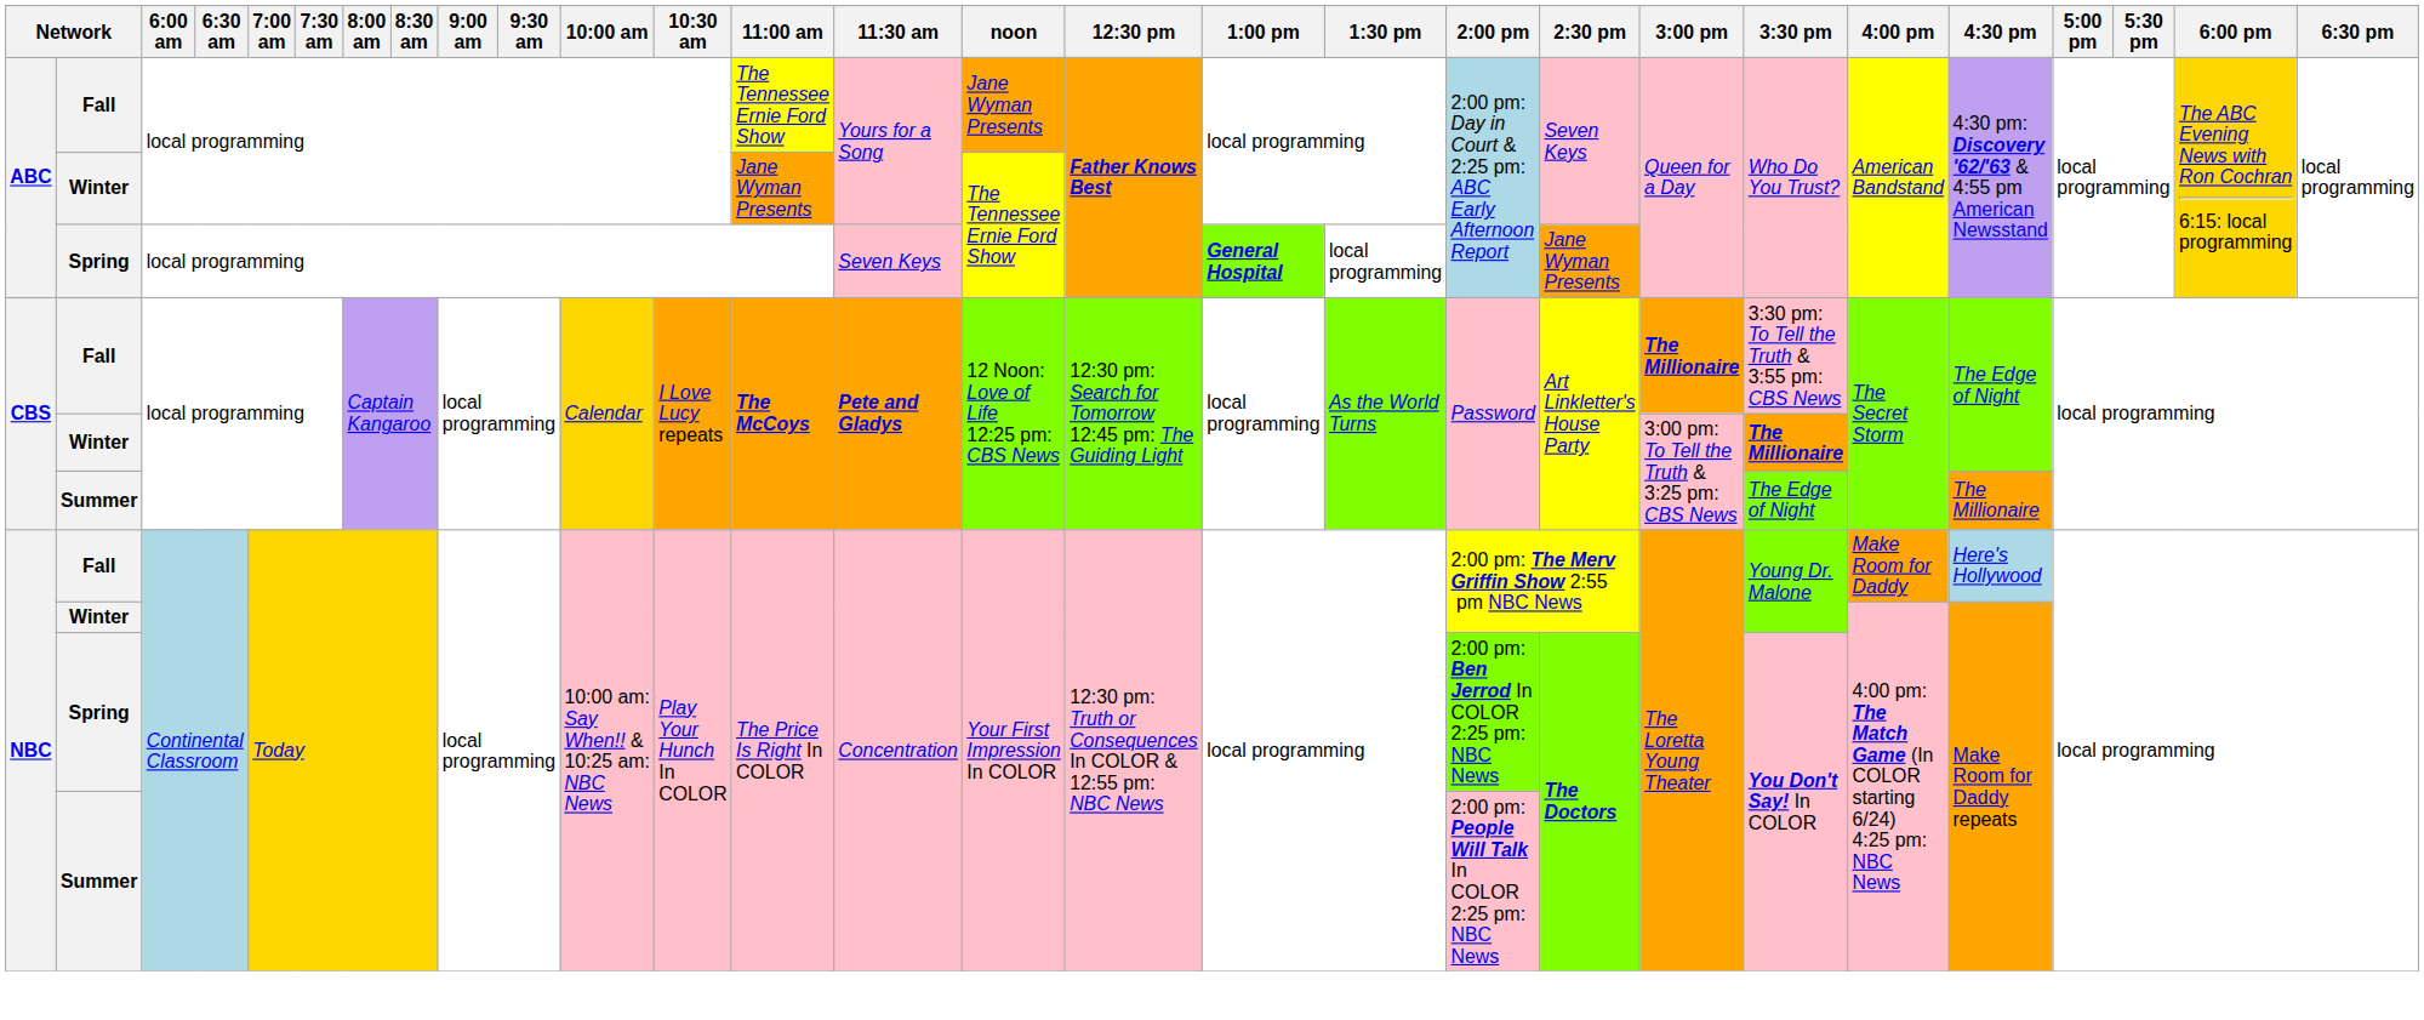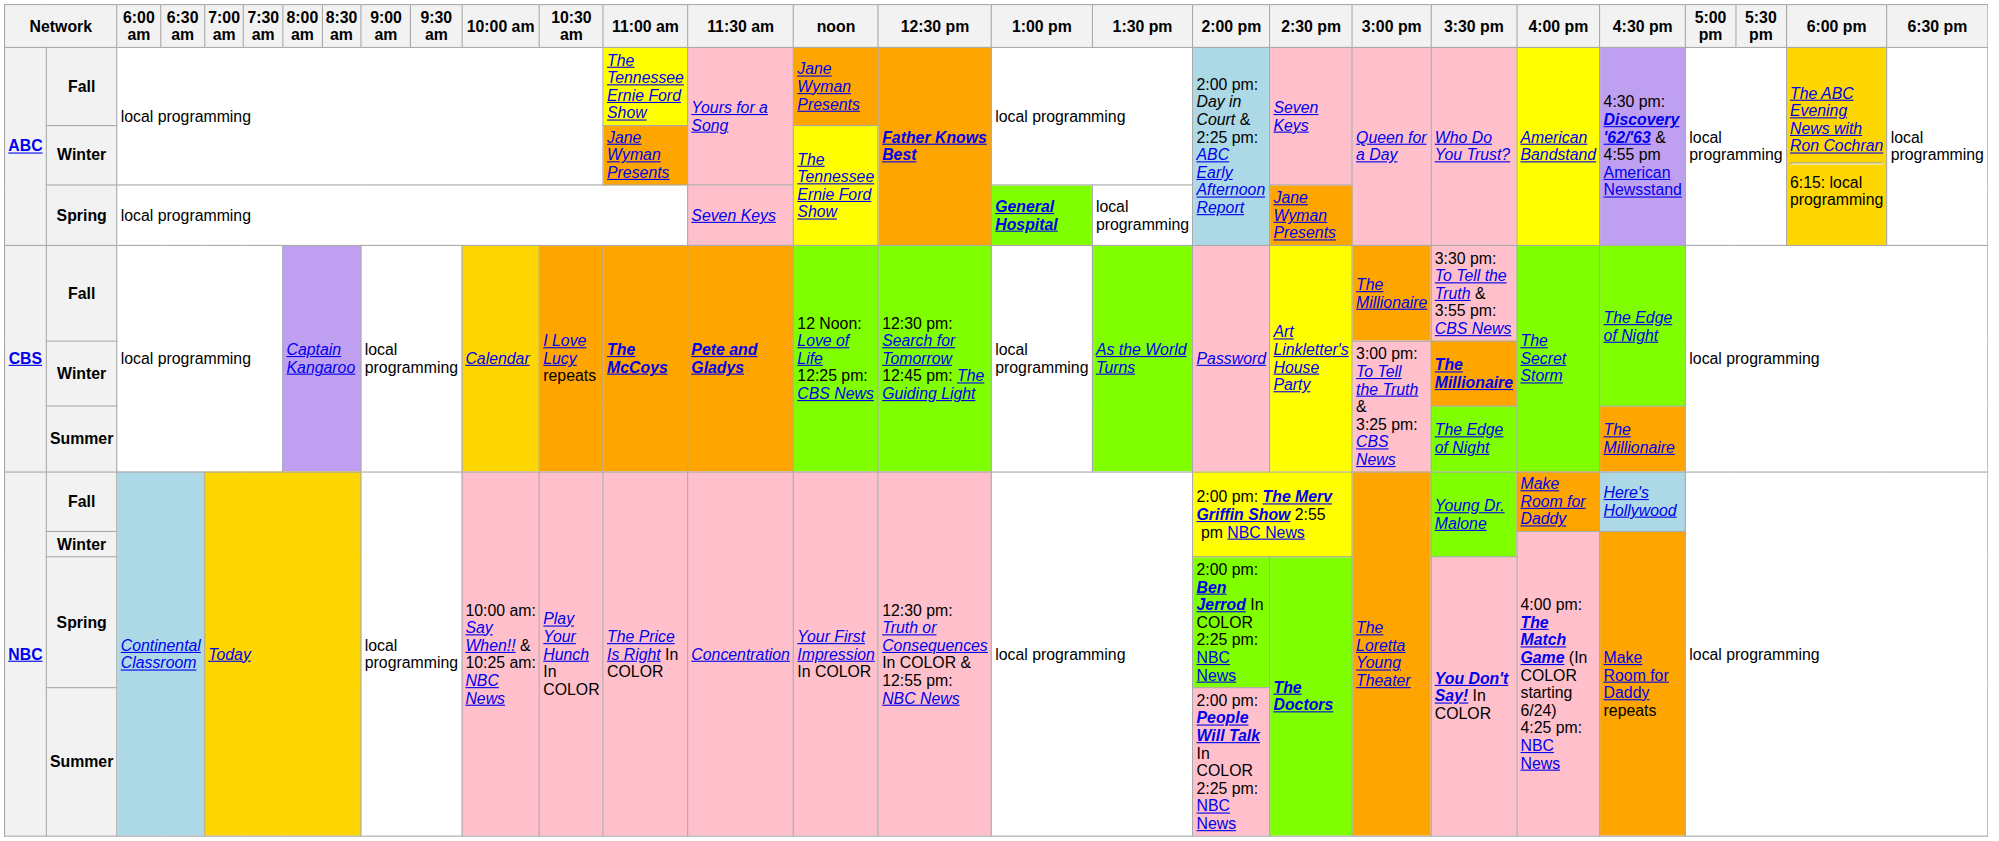CBS / Fall | 3:00 pm: bold -> normal
